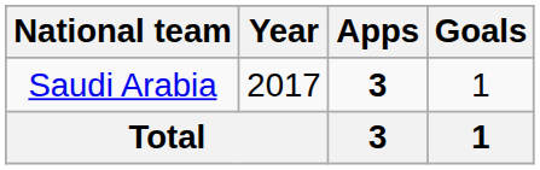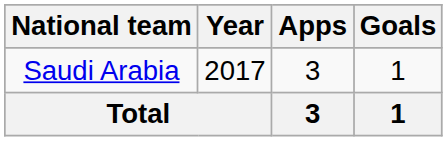Saudi Arabia | Apps: bold -> normal
